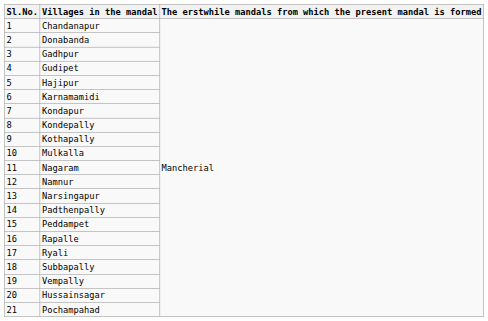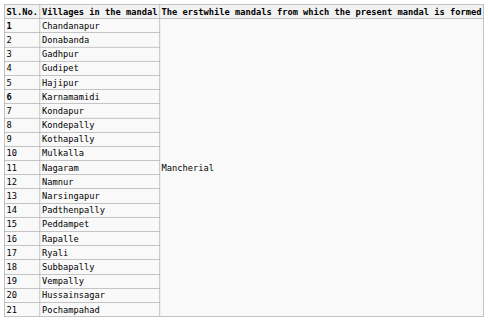Chandanapur | Sl.No.: normal -> bold
Karnamamidi | Sl.No.: normal -> bold
